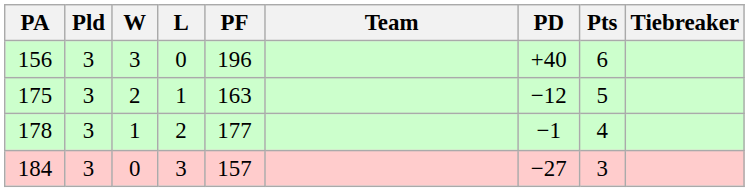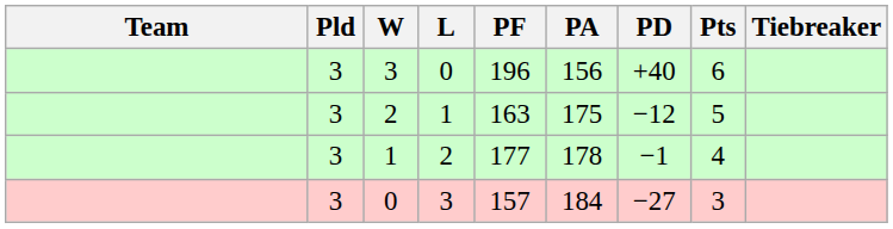columns swapped: Team <-> PA
